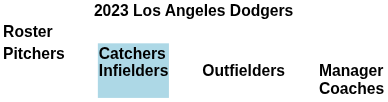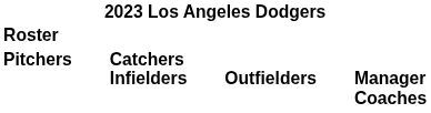Pitchers | column 2: lightblue background -> no background
